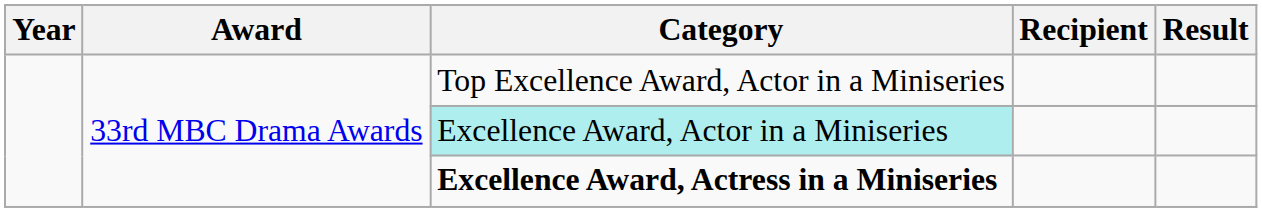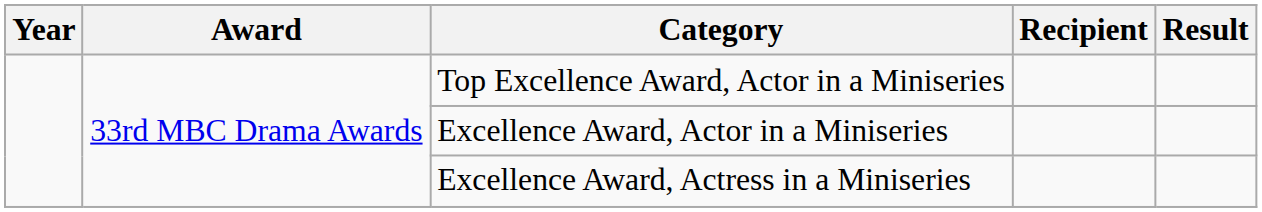Excellence Award, Actor in a Miniseries | Category: paleturquoise background -> no background
Excellence Award, Actress in a Miniseries | Category: bold -> normal
